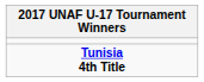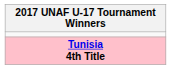row 3 | column 1: no background -> pink background
